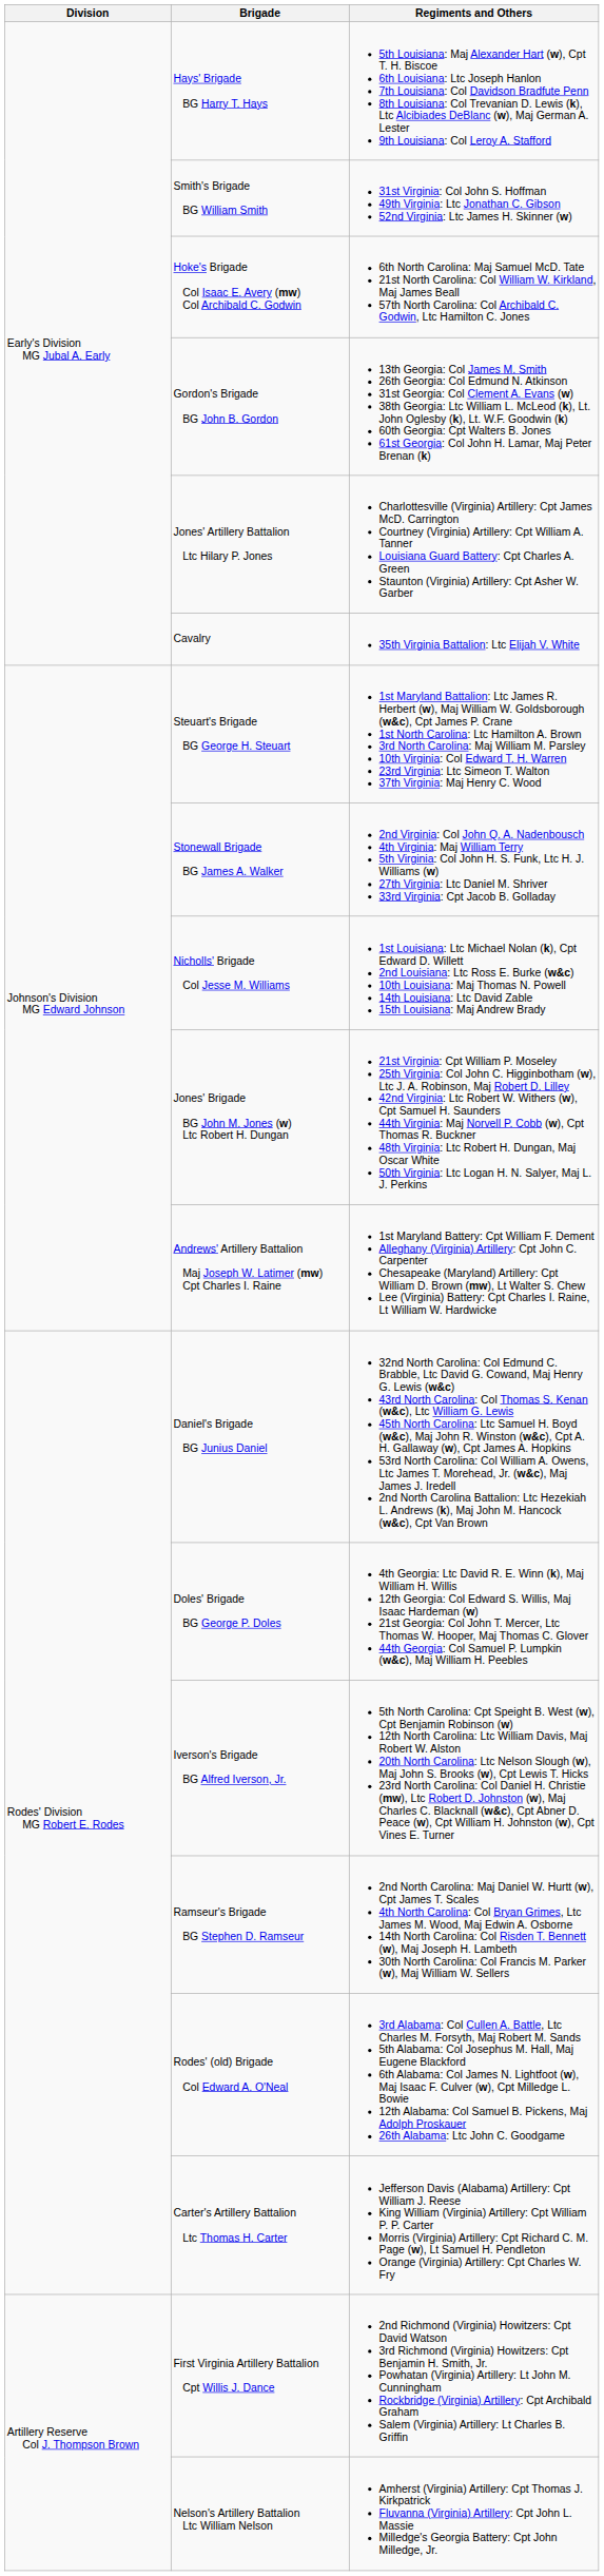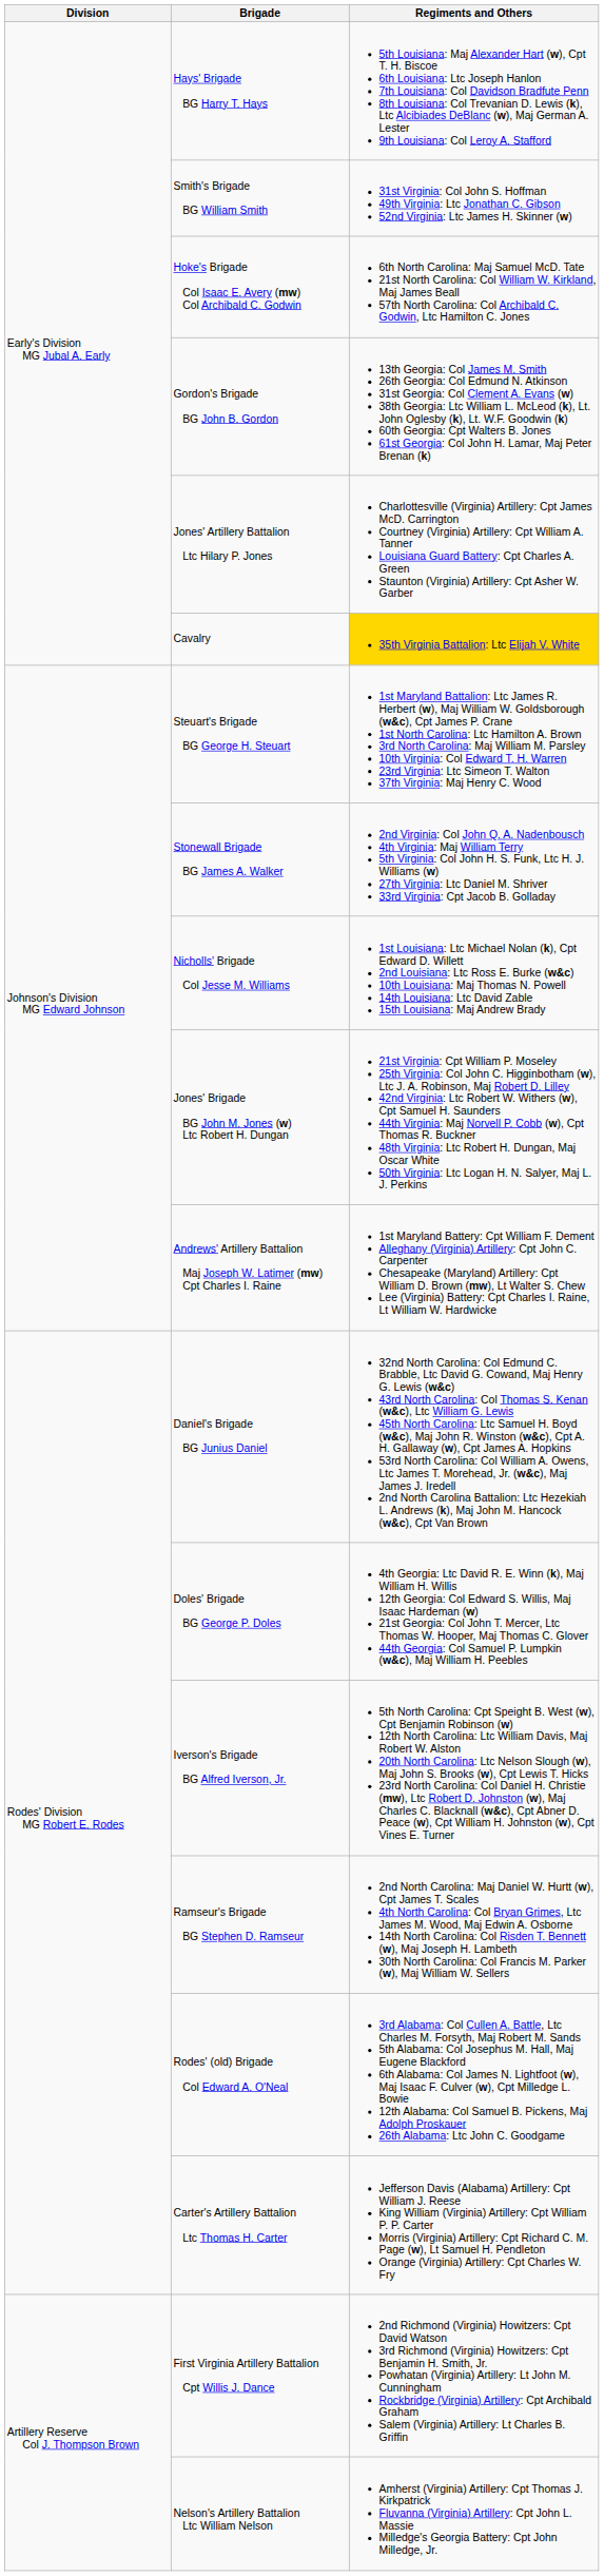Cavalry | Regiments and Others: no background -> gold background
